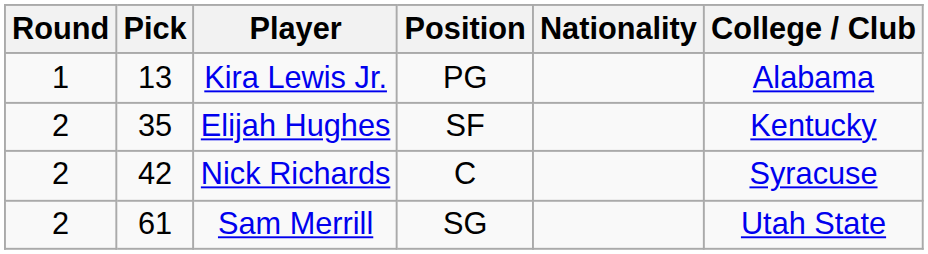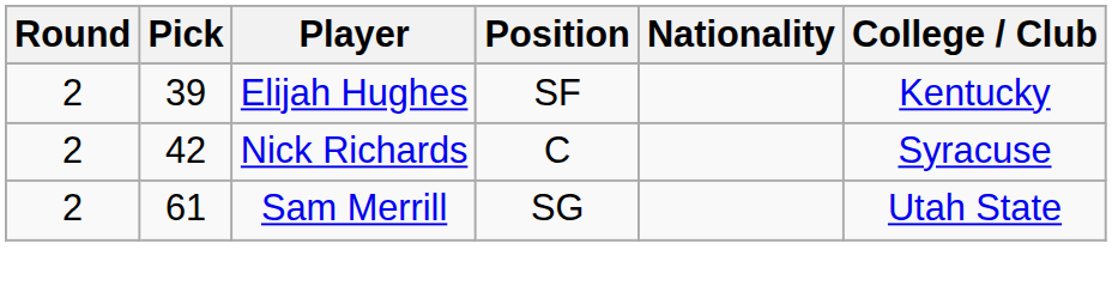- row: 1 | 13 | Kira Lewis Jr. | PG | Alabama
Elijah Hughes | Pick: 35 -> 39
